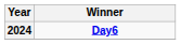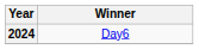2024 | Winner: bold -> normal
